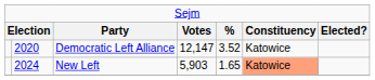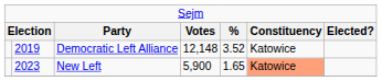Democratic Left Alliance | column 2: 2020 -> 2019
Democratic Left Alliance | column 4: 12,147 -> 12,148
New Left | column 2: 2024 -> 2023
New Left | column 4: 5,903 -> 5,900
